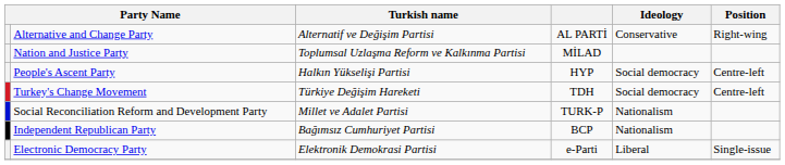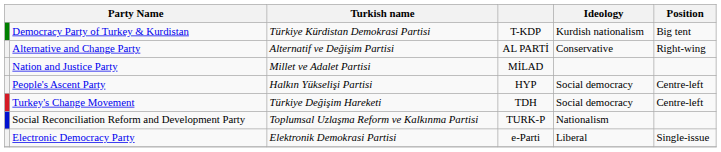+ row: Democracy Party of Turkey & Kurdistan | Türkiye Kürdistan Demokrasi Partisi | T-KDP | Kurdish nationalism | Big tent
Nation and Justice Party | Turkish name: Toplumsal Uzlaşma Reform ve Kalkınma Partisi -> Millet ve Adalet Partisi
Social Reconciliation Reform and Development Party | Turkish name: Millet ve Adalet Partisi -> Toplumsal Uzlaşma Reform ve Kalkınma Partisi
- row: Independent Republican Party | Bağımsız Cumhuriyet Partisi | BCP | Nationalism
